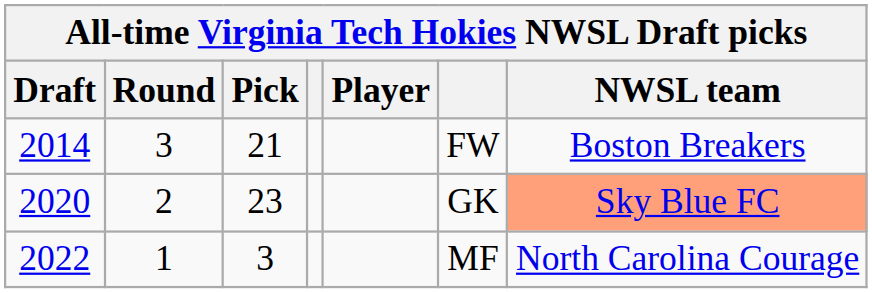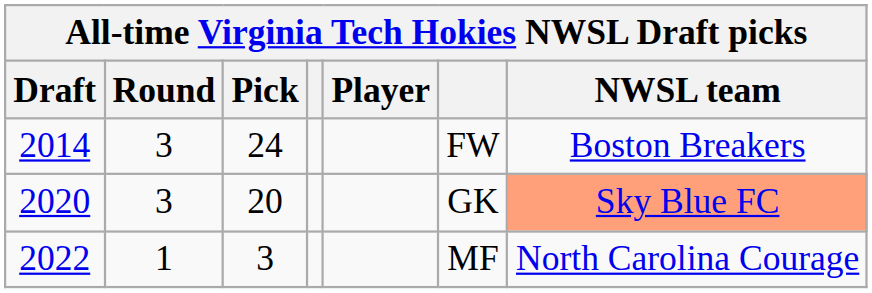2014 | Pick: 21 -> 24
2020 | Round: 2 -> 3
2020 | Pick: 23 -> 20
